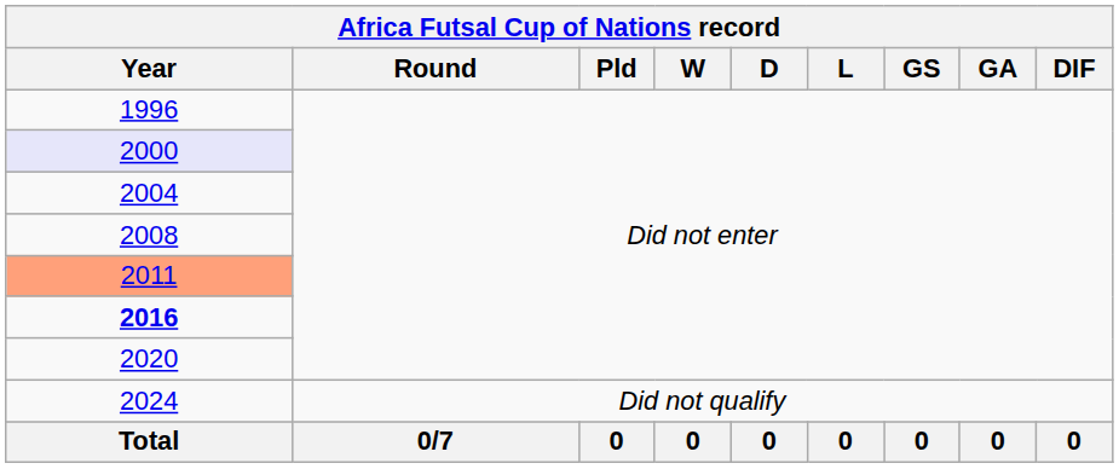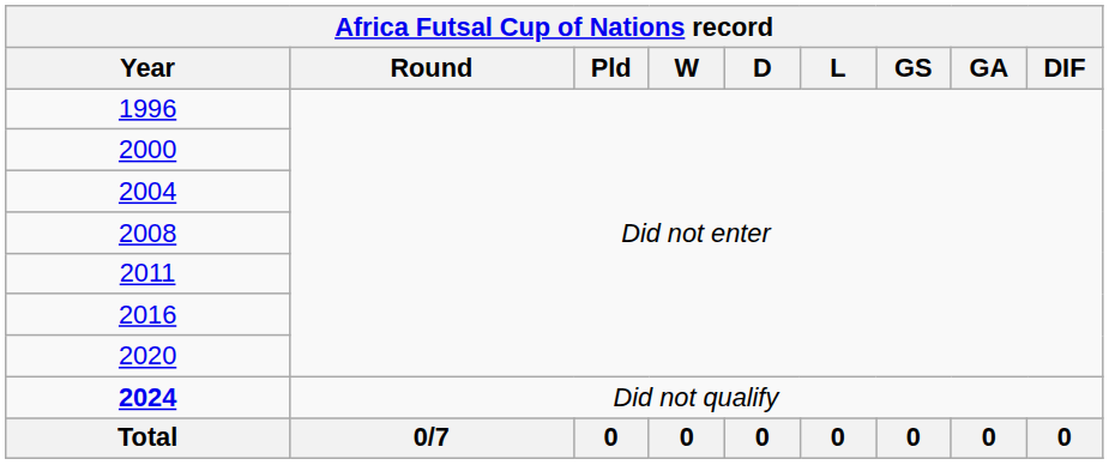2000 | Year: lavender background -> no background
2011 | Year: lightsalmon background -> no background
2016 | Year: bold -> normal
2024 | Year: normal -> bold
